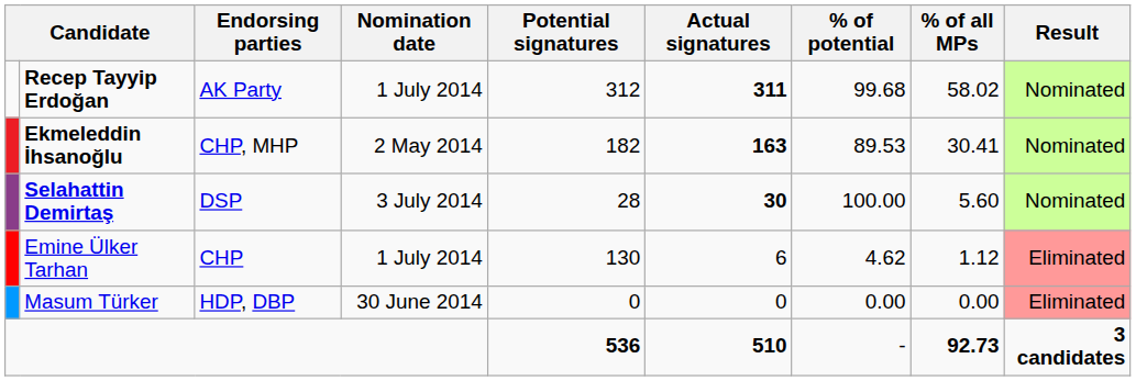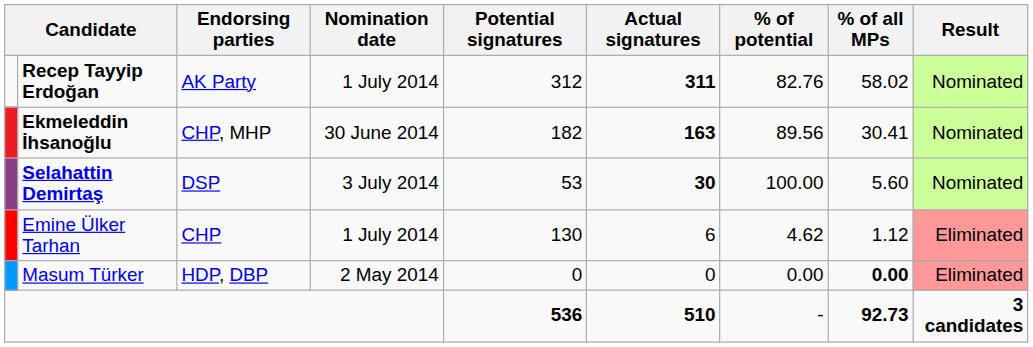Recep Tayyip Erdoğan | % of potential: 99.68 -> 82.76
Ekmeleddin İhsanoğlu | Nomination date: 2 May 2014 -> 30 June 2014
Ekmeleddin İhsanoğlu | % of potential: 89.53 -> 89.56
Selahattin Demirtaş | Potential signatures: 28 -> 53
Masum Türker | Nomination date: 30 June 2014 -> 2 May 2014
Masum Türker | % of all MPs: normal -> bold
